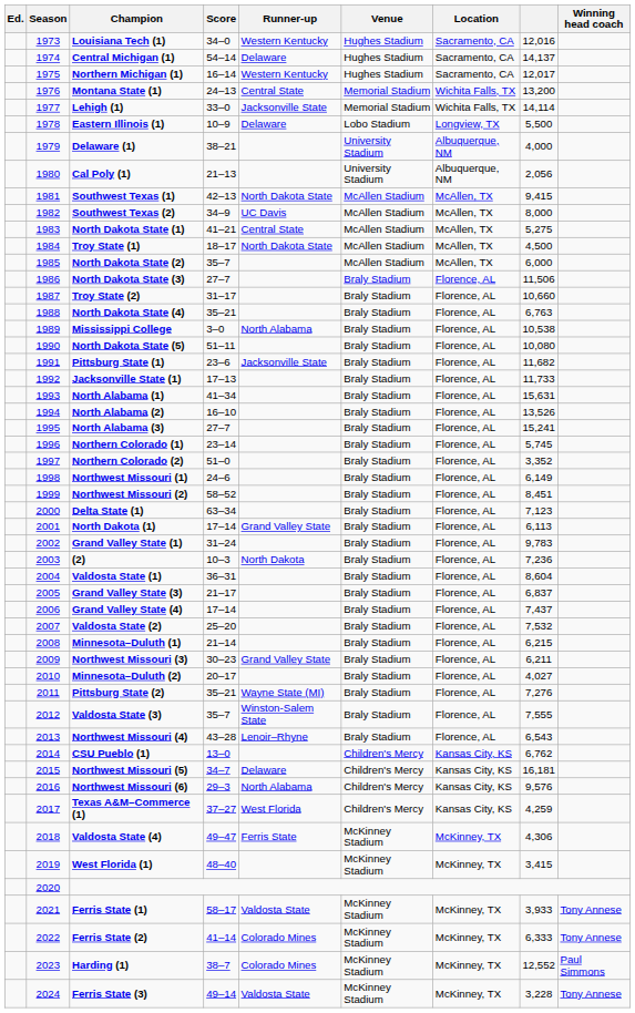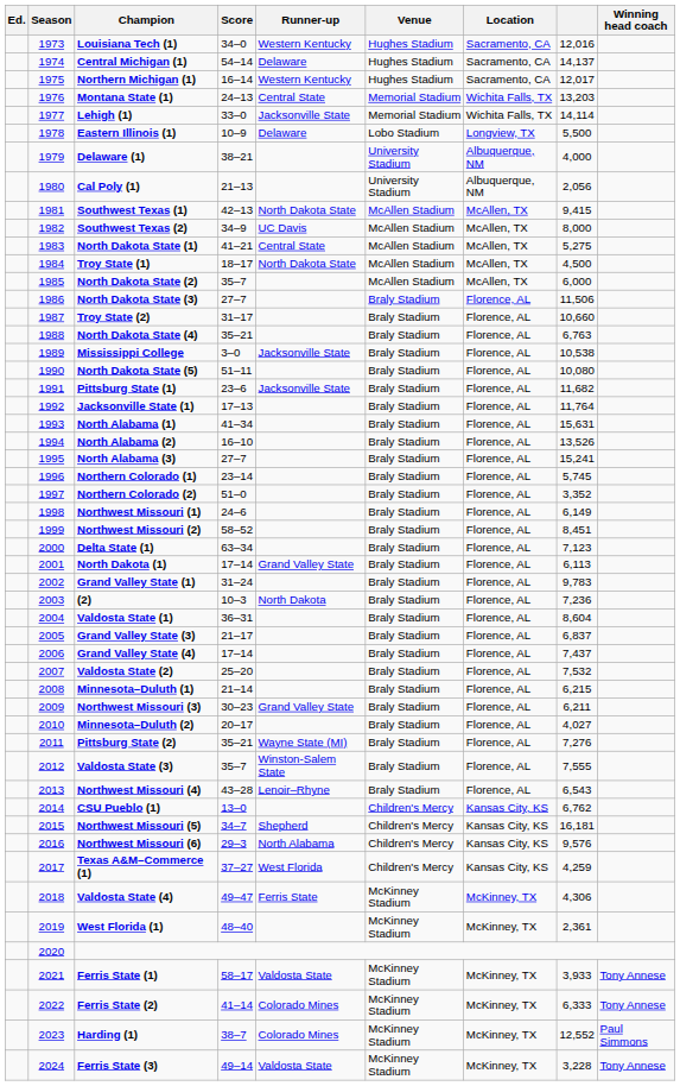Montana State (1) | column 8: 13,200 -> 13,203
Mississippi College | Runner-up: North Alabama -> Jacksonville State
Jacksonville State (1) | column 8: 11,733 -> 11,764
Northwest Missouri (5) | Runner-up: Delaware -> Shepherd
West Florida (1) | column 8: 3,415 -> 2,361
